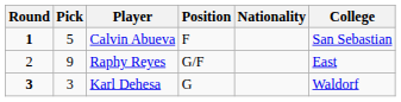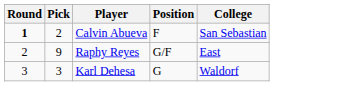- column: Nationality
Calvin Abueva | Pick: 5 -> 2
Karl Dehesa | Round: bold -> normal
